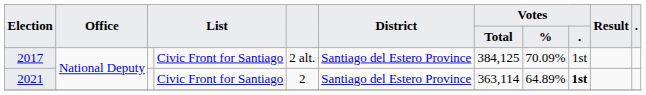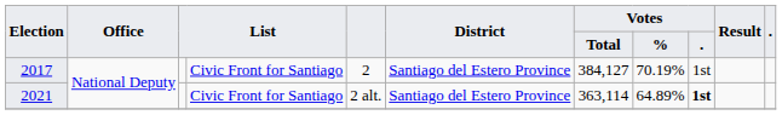2017 | column 5: 2 alt. -> 2
2017 | Votes / Total: 384,125 -> 384,127
2017 | Votes / %: 70.09% -> 70.19%
2021 | column 5: 2 -> 2 alt.
